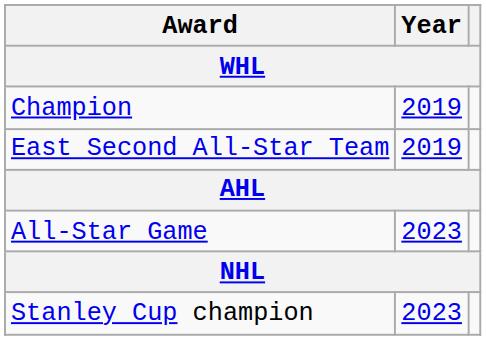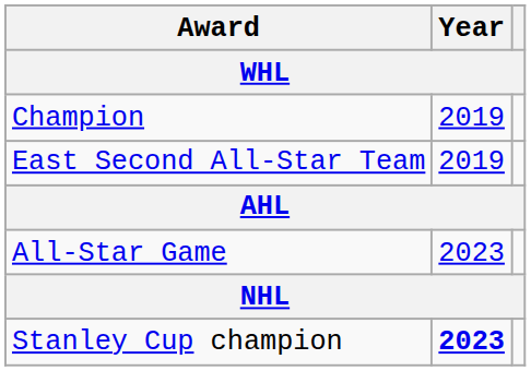Stanley Cup champion | Year: normal -> bold
